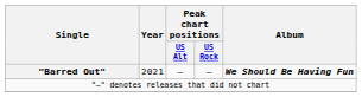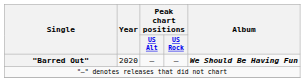"Barred Out" | Year: 2021 -> 2020
